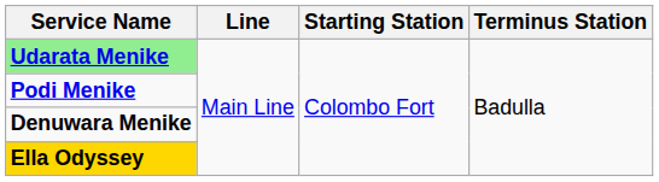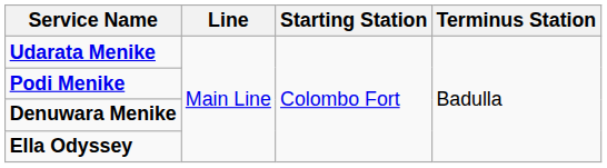Udarata Menike | Service Name: lightgreen background -> no background
Ella Odyssey | Service Name: gold background -> no background
